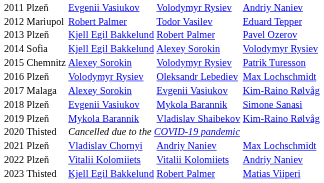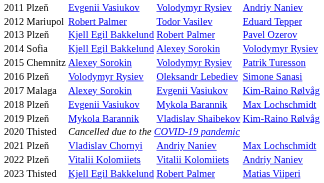2016 Plzeň | column 4: Max Lochschmidt -> Simone Sanasi
2018 Plzeň | column 4: Simone Sanasi -> Max Lochschmidt
